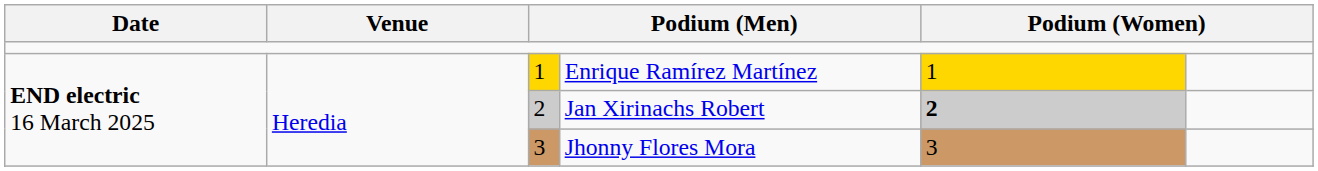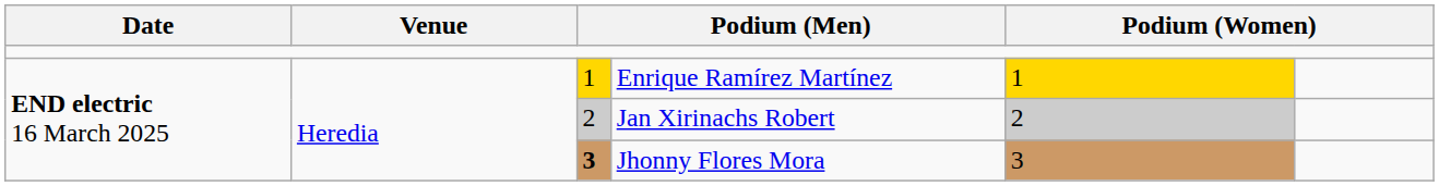Jan Xirinachs Robert | column 5: bold -> normal
Jhonny Flores Mora | column 3: normal -> bold
